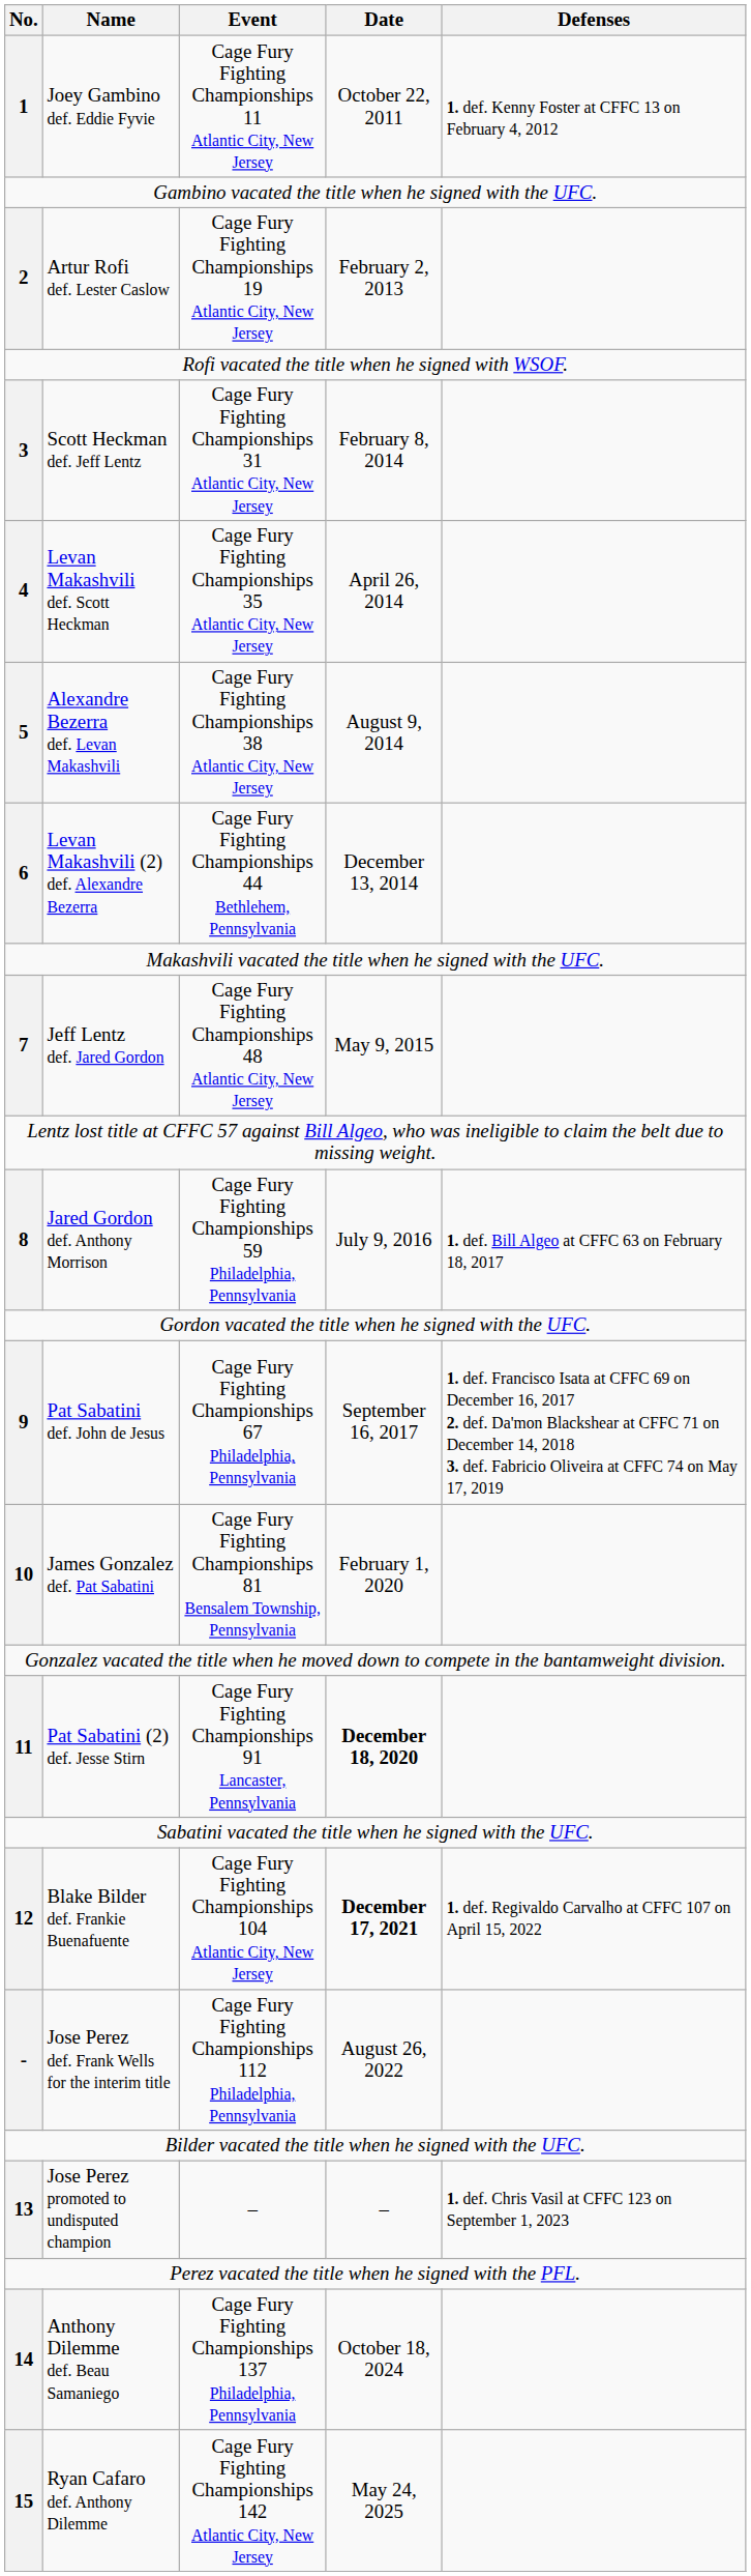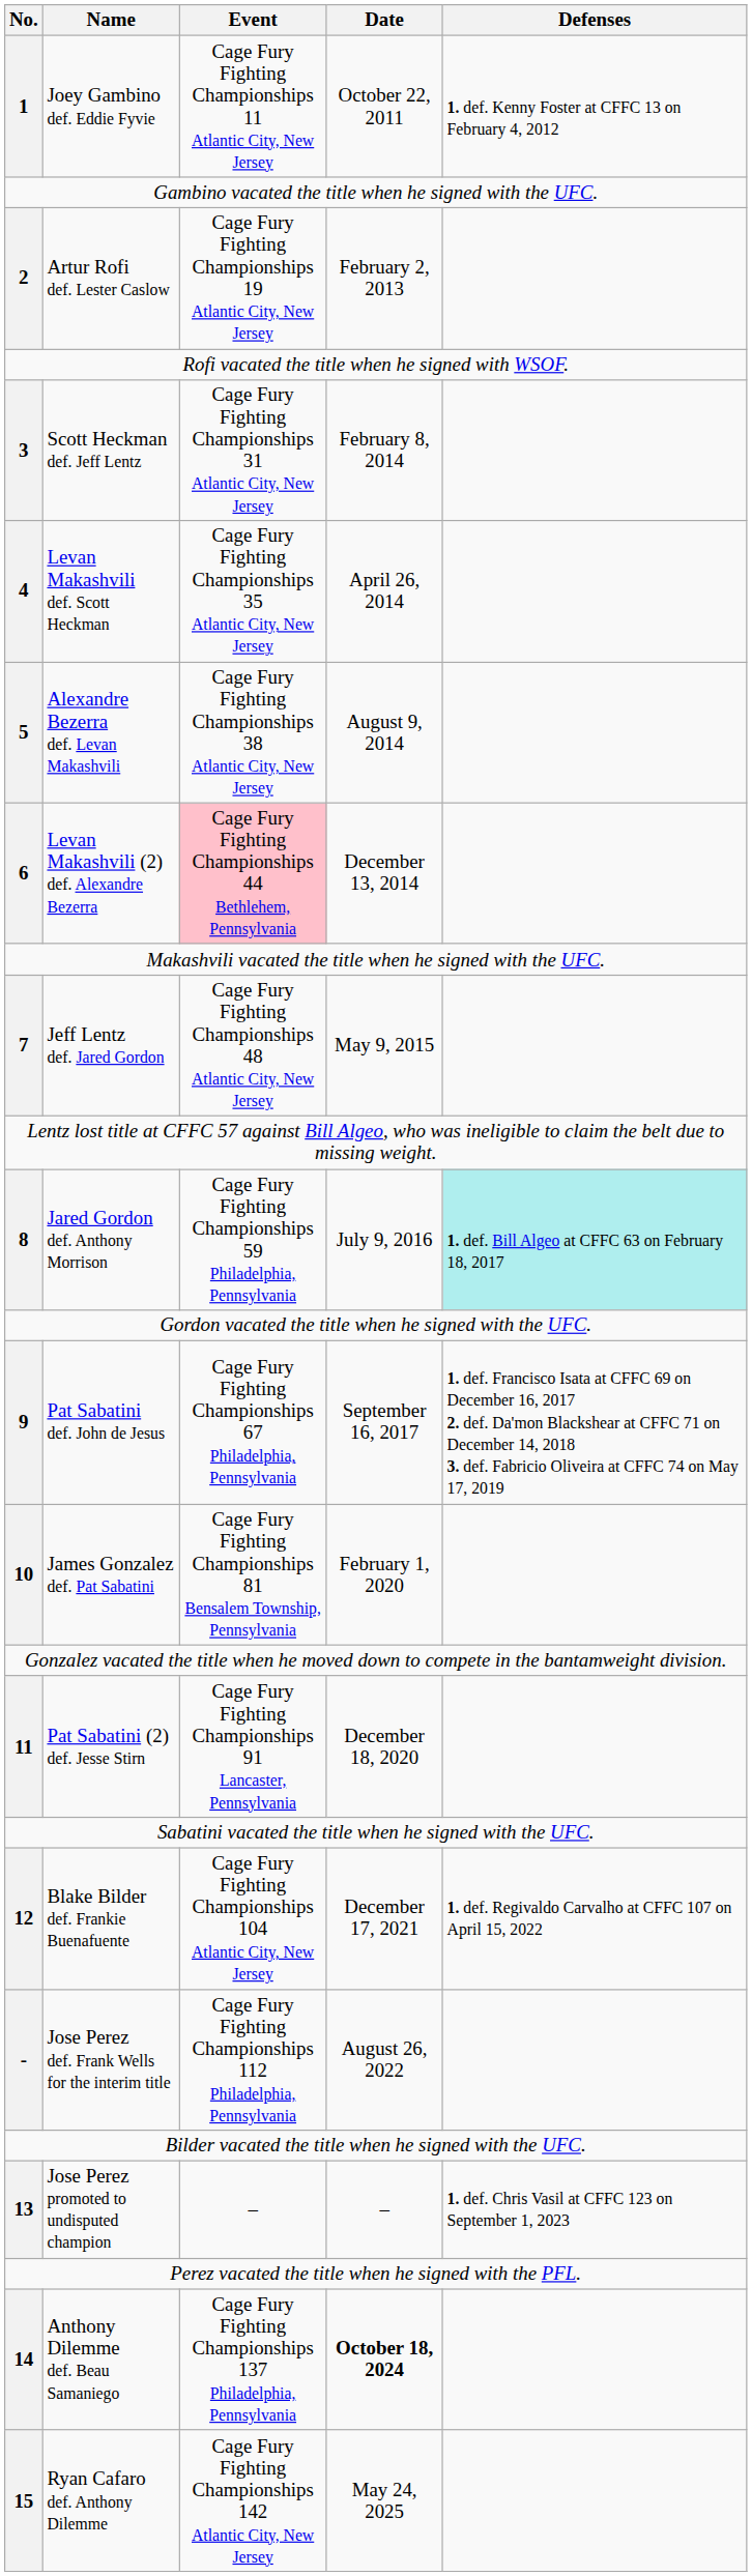Levan Makashvili (2) def. Alexandre Bezerra | Event: no background -> pink background
Jared Gordon def. Anthony Morrison | Defenses: no background -> paleturquoise background
Pat Sabatini (2) def. Jesse Stirn | Date: bold -> normal
Blake Bilder def. Frankie Buenafuente | Date: bold -> normal
Anthony Dilemme def. Beau Samaniego | Date: normal -> bold
